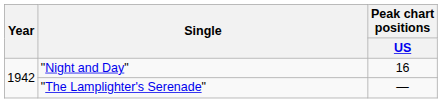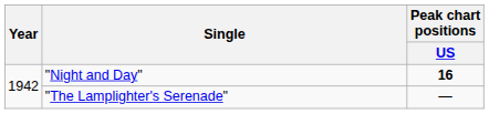"Night and Day" | Peak chart positions / US: normal -> bold
